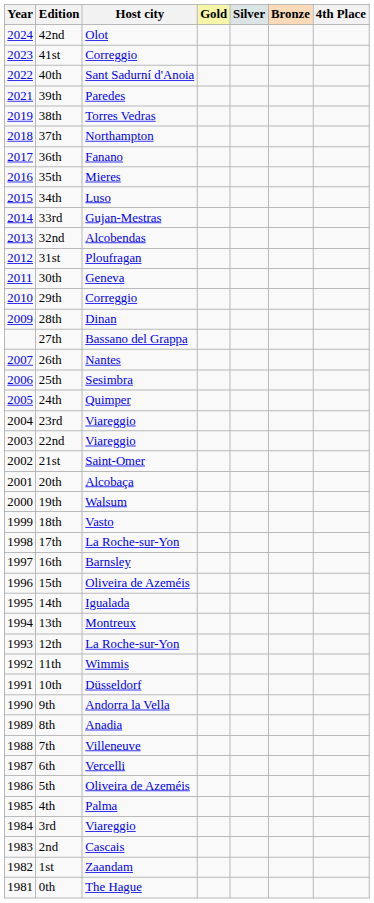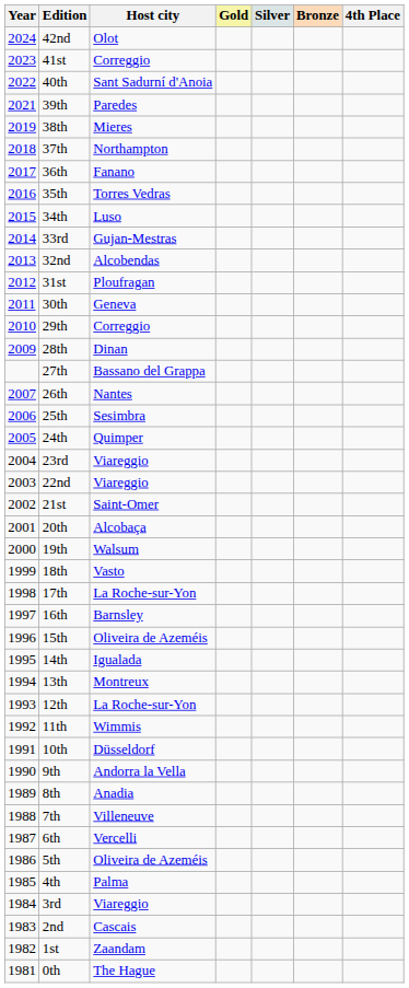38th | Host city: Torres Vedras -> Mieres
35th | Host city: Mieres -> Torres Vedras
